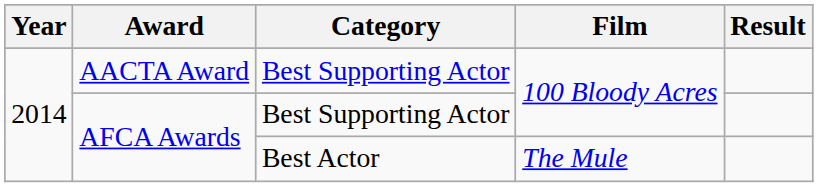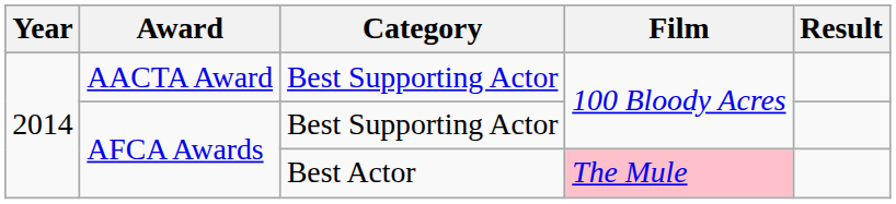AFCA Awards / Best Actor | Film: no background -> pink background
